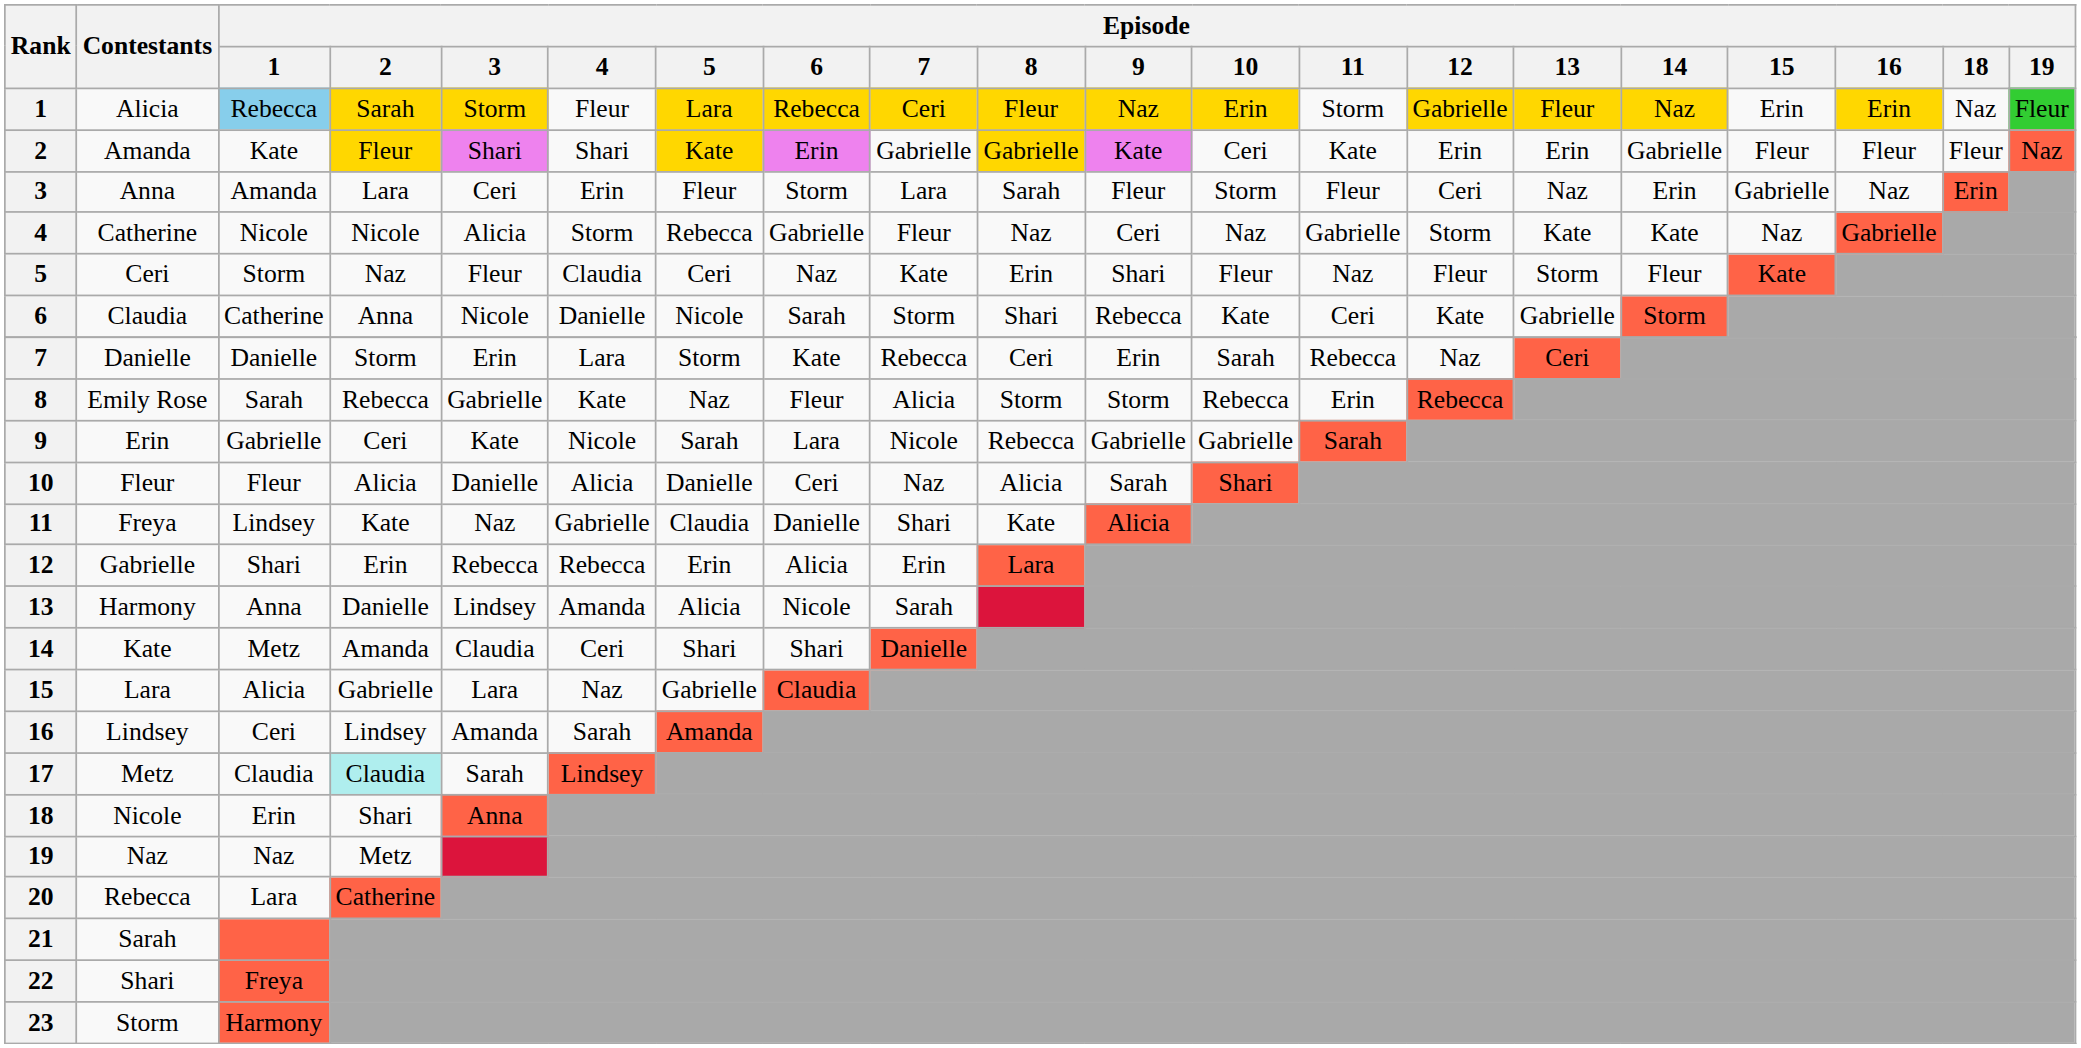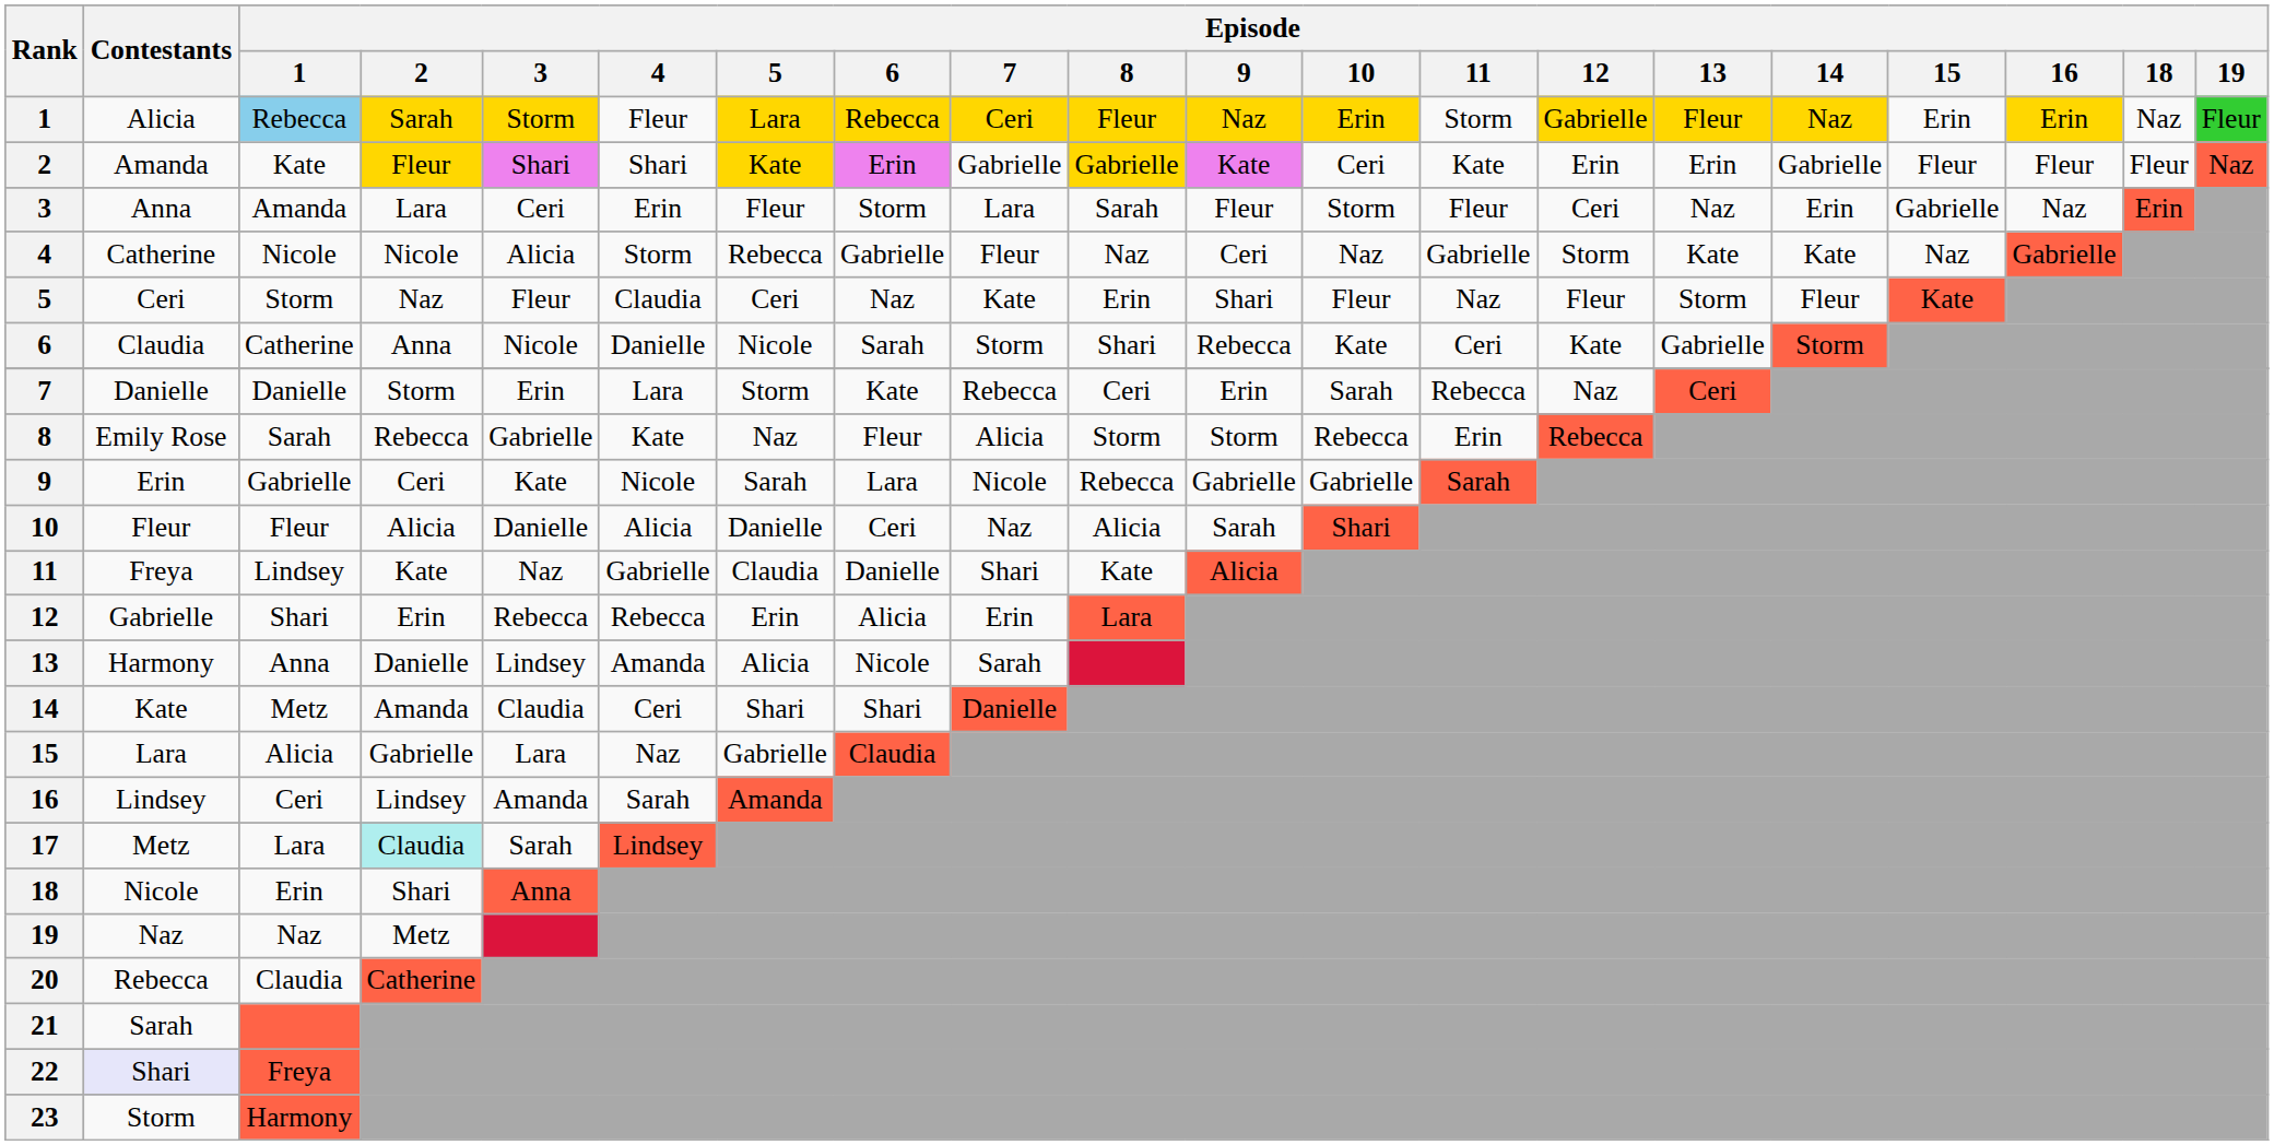17 | Episode / 1: Claudia -> Lara
20 | Episode / 1: Lara -> Claudia
22 | Contestants: no background -> lavender background
